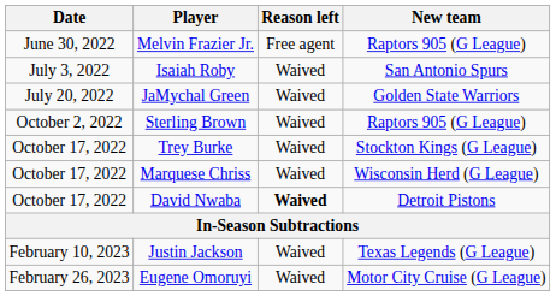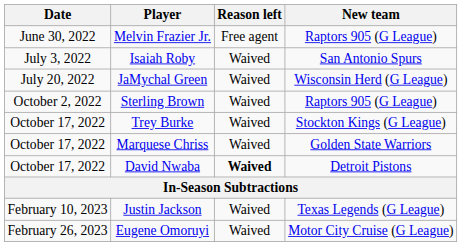JaMychal Green | New team: Golden State Warriors -> Wisconsin Herd (G League)
Marquese Chriss | New team: Wisconsin Herd (G League) -> Golden State Warriors
